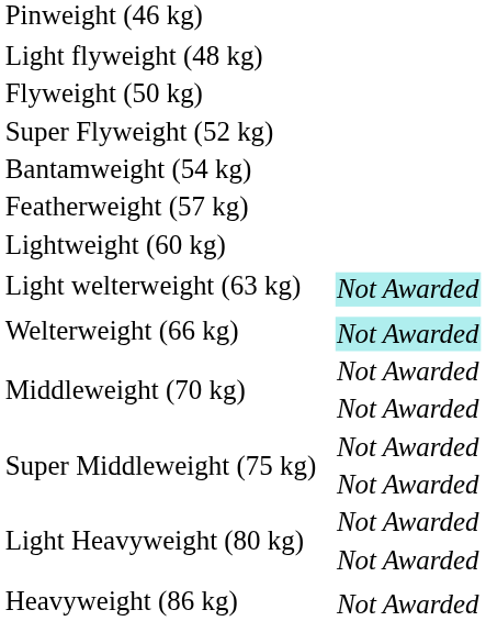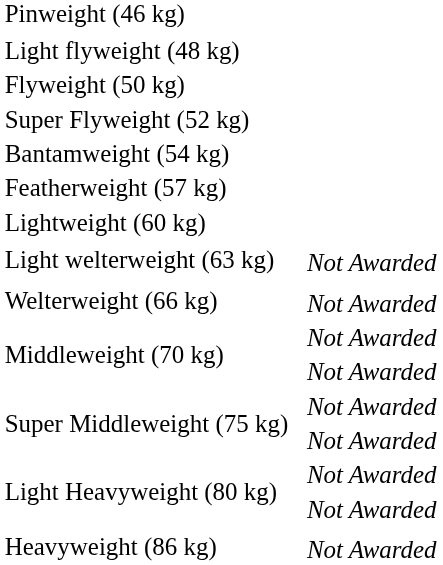Light welterweight (63 kg) / Not Awarded | column 2: paleturquoise background -> no background
Welterweight (66 kg) / Not Awarded | column 2: paleturquoise background -> no background
